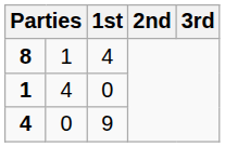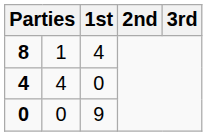row 3 | column 1: 1 -> 4
row 4 | column 1: 4 -> 0
